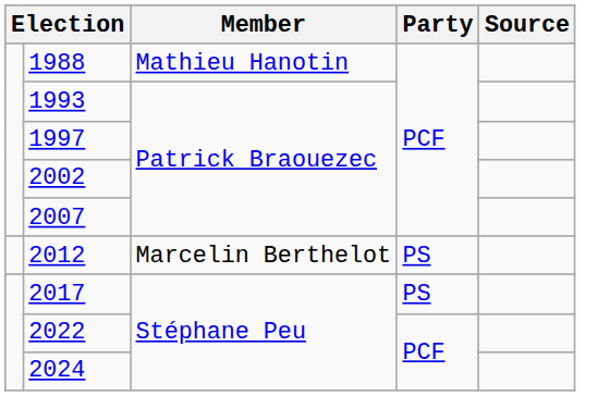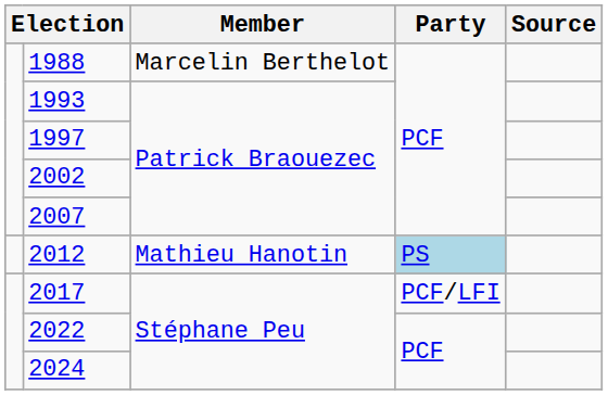1988 | Member: Mathieu Hanotin -> Marcelin Berthelot
2012 | Member: Marcelin Berthelot -> Mathieu Hanotin
2012 | Party: no background -> lightblue background
2017 | Party: PS -> PCF/LFI
